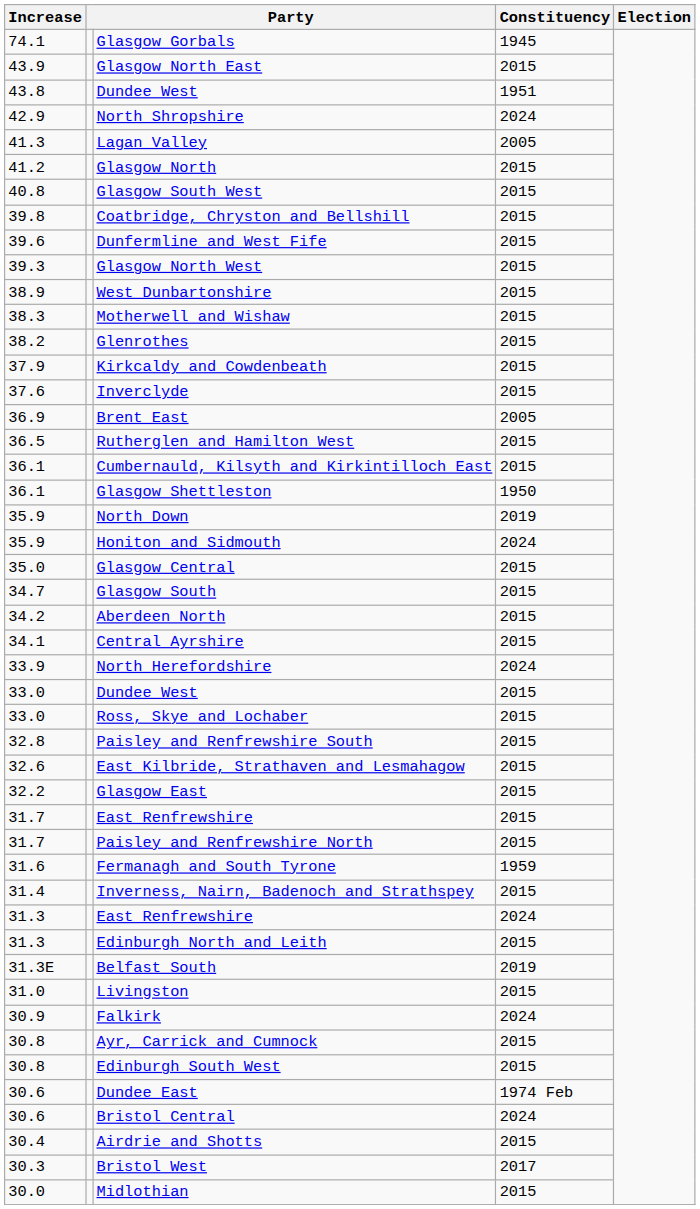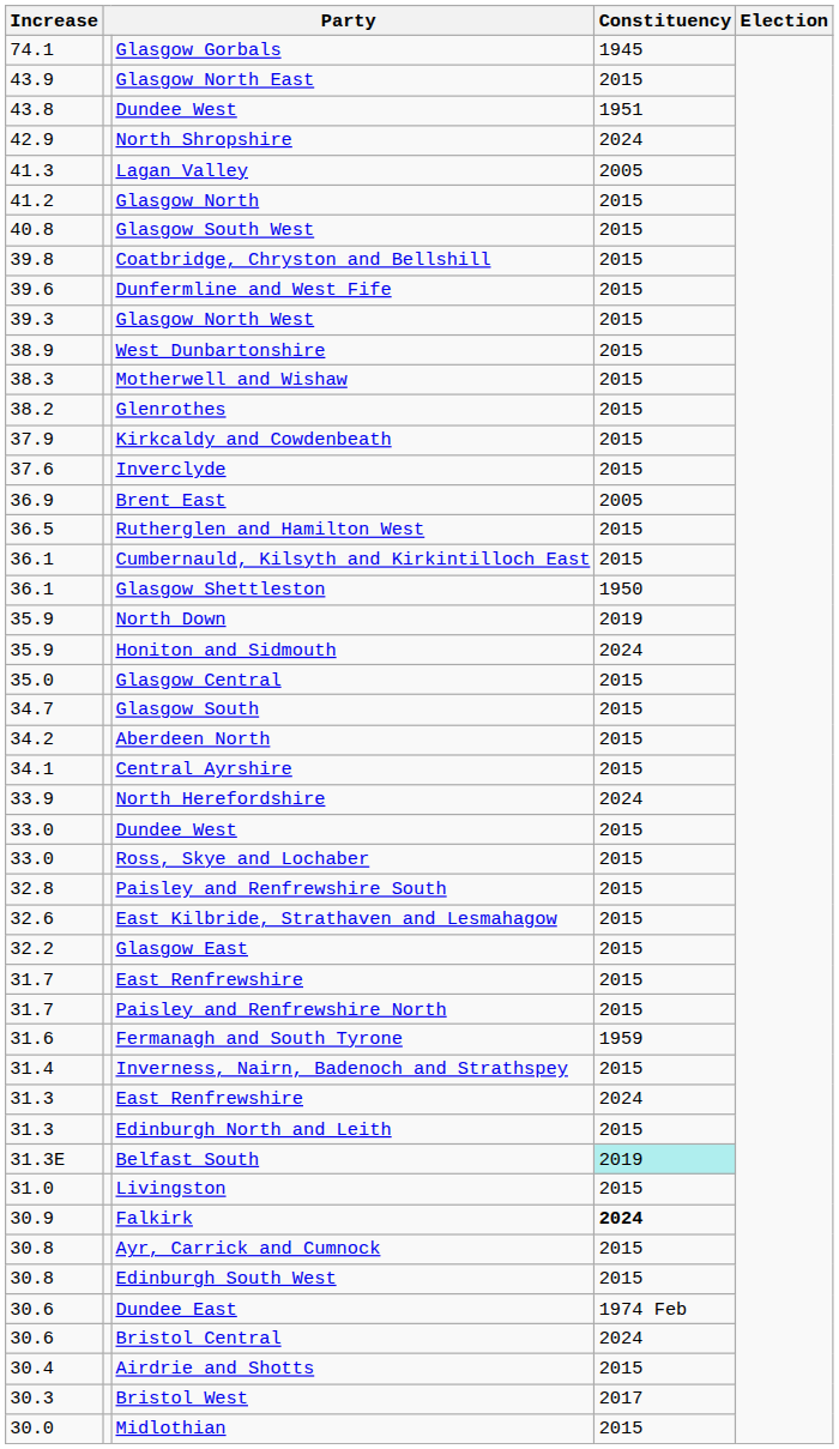Belfast South | Constituency: no background -> paleturquoise background
Falkirk | Constituency: normal -> bold
